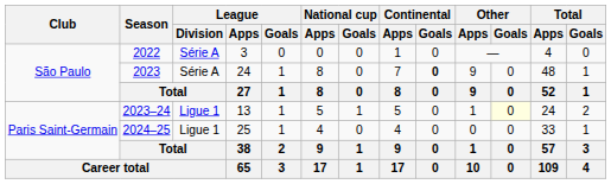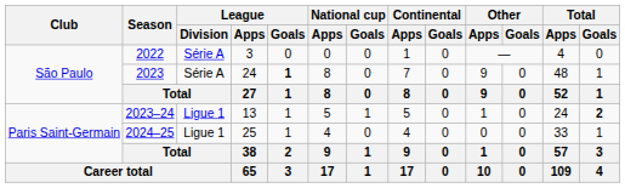2023 | League / Goals: normal -> bold
2023 | Continental / Goals: bold -> normal
2023–24 | Other / Goals: lightyellow background -> no background
2023–24 | Total / Goals: normal -> bold
